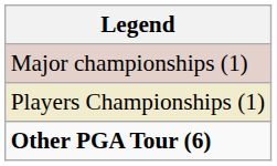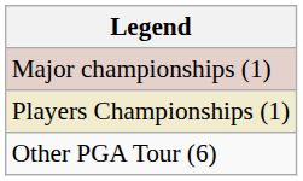row 4 | column 1: bold -> normal
